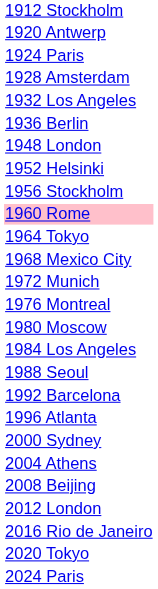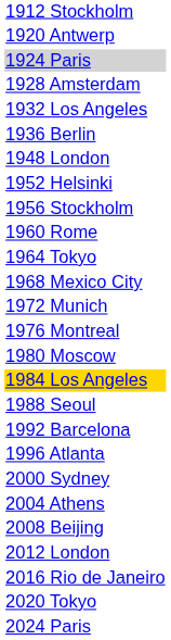1924 Paris | column 1: no background -> lightgrey background
1960 Rome | column 1: pink background -> no background
1984 Los Angeles | column 1: no background -> gold background
